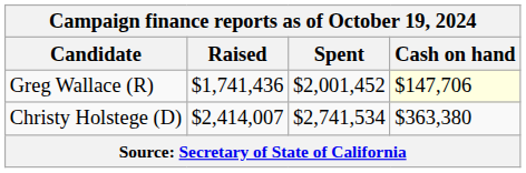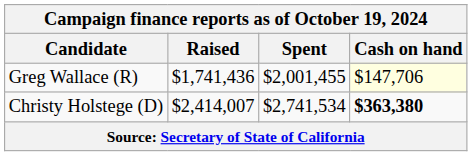Greg Wallace (R) | Spent: $2,001,452 -> $2,001,455
Christy Holstege (D) | Cash on hand: normal -> bold
